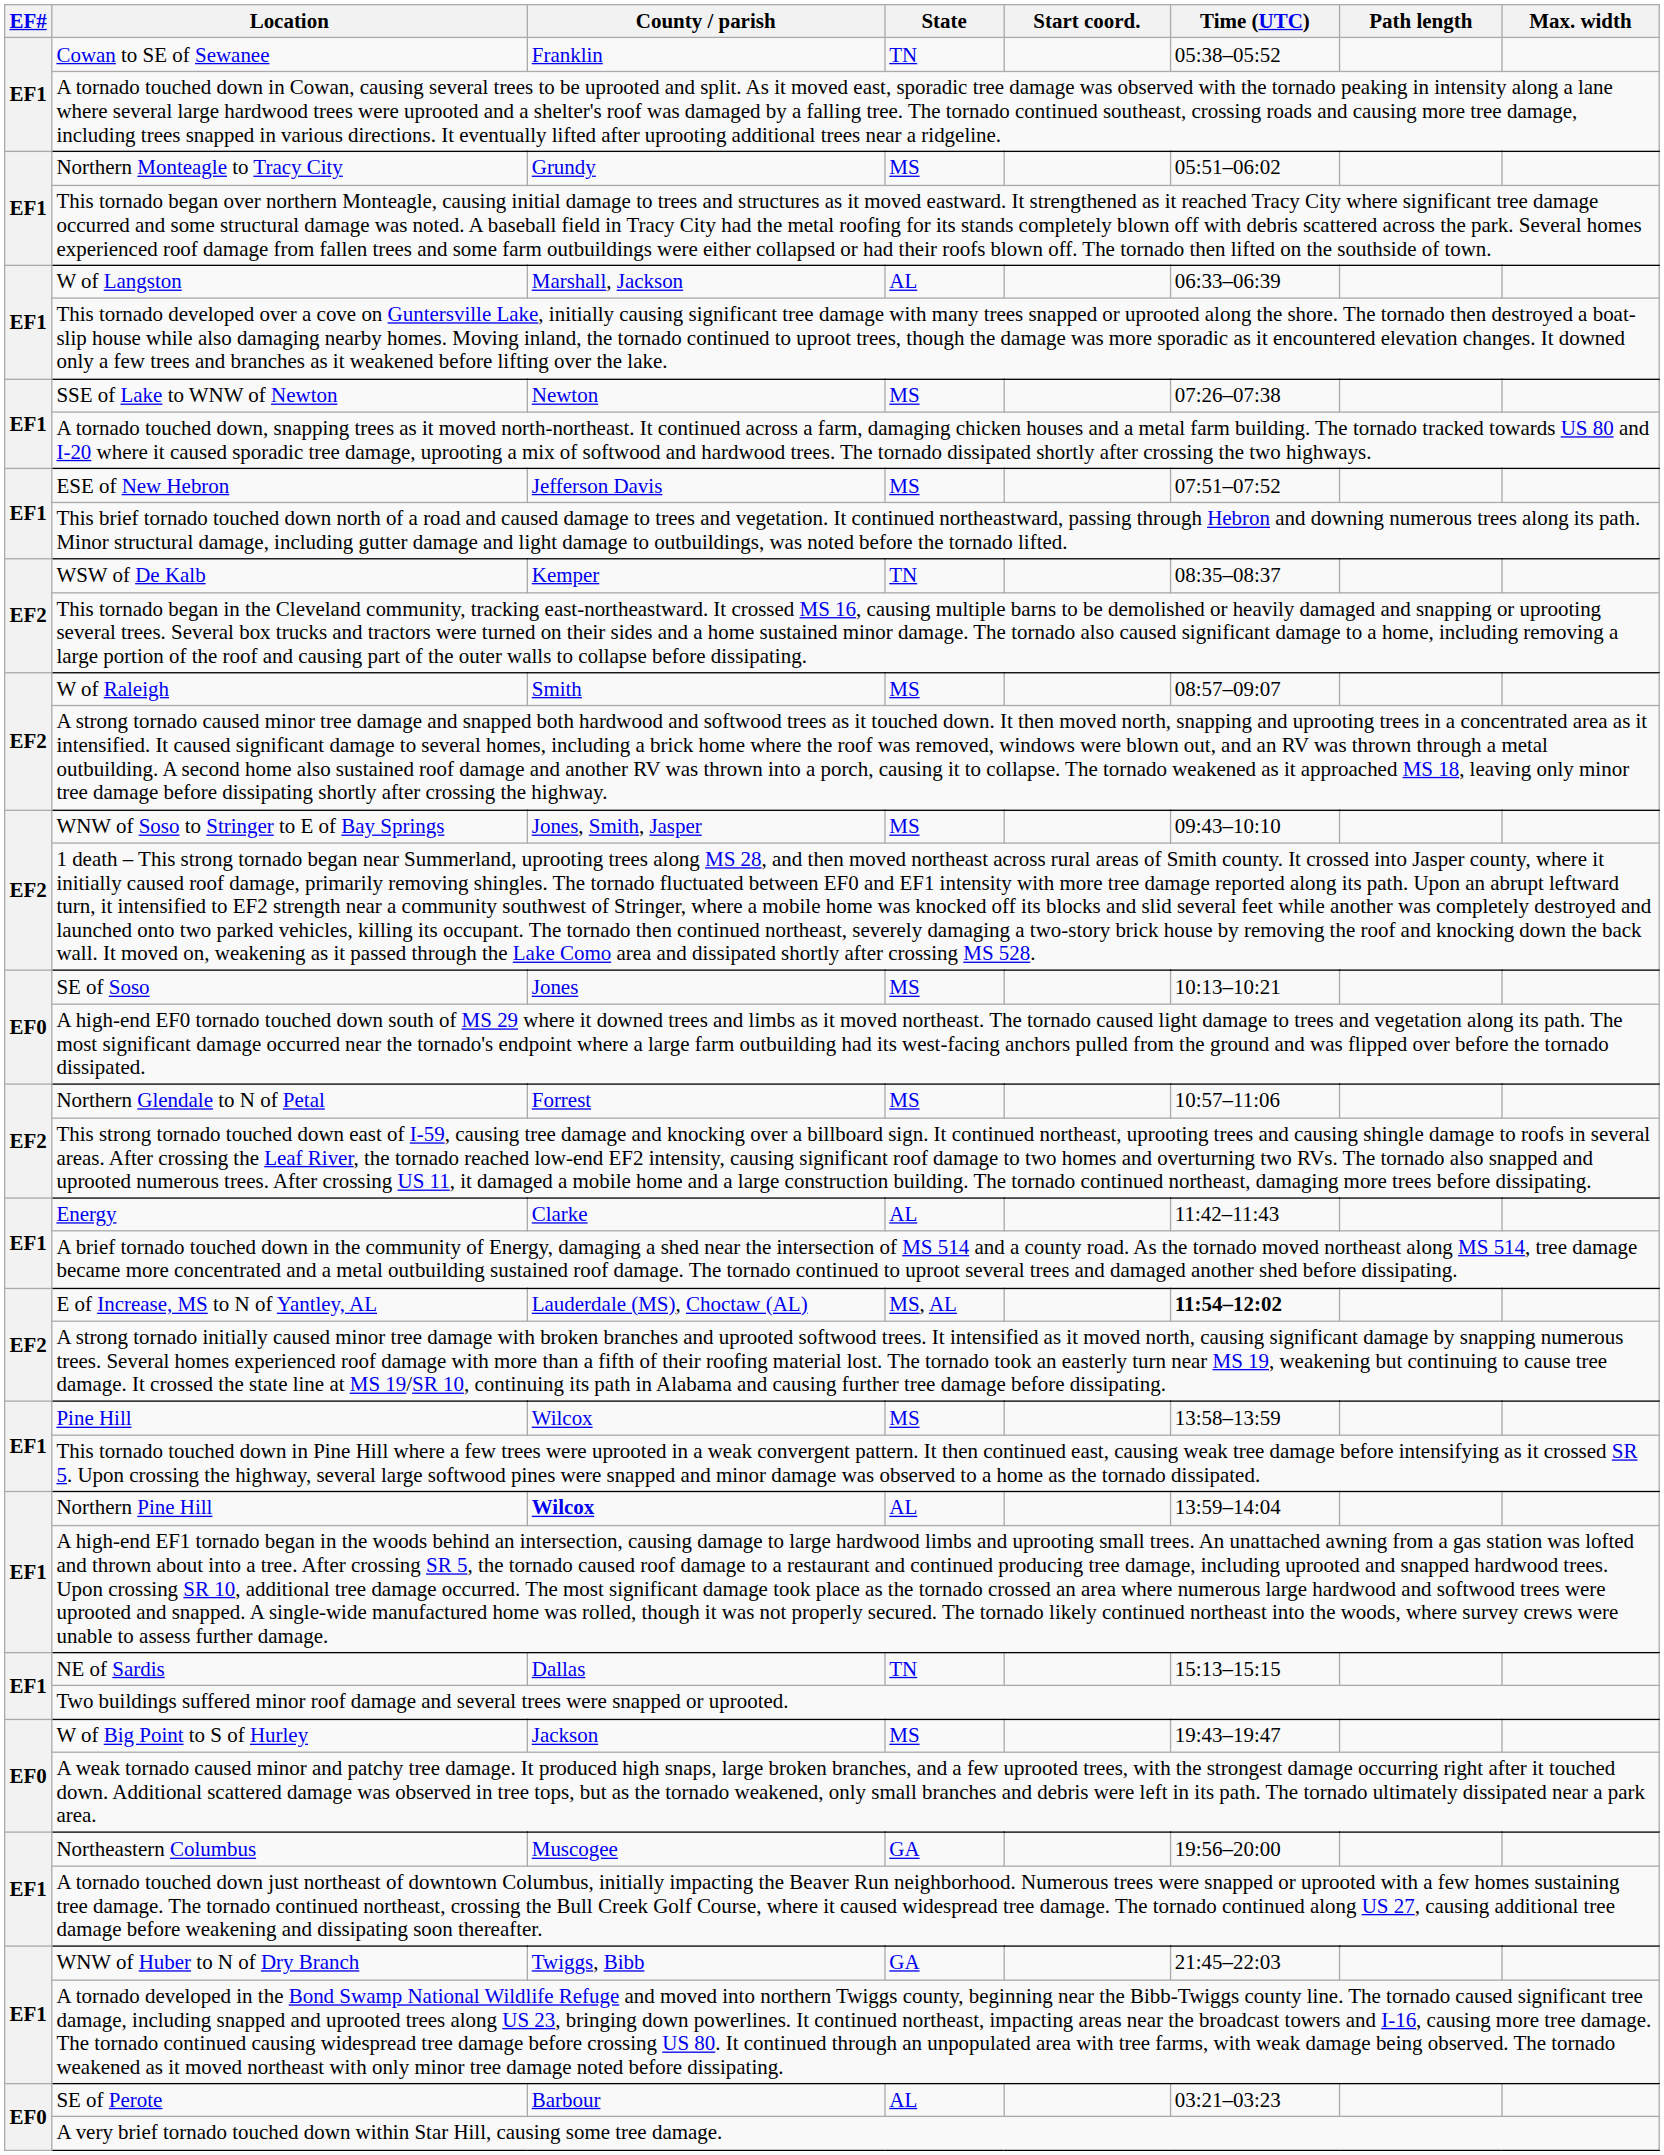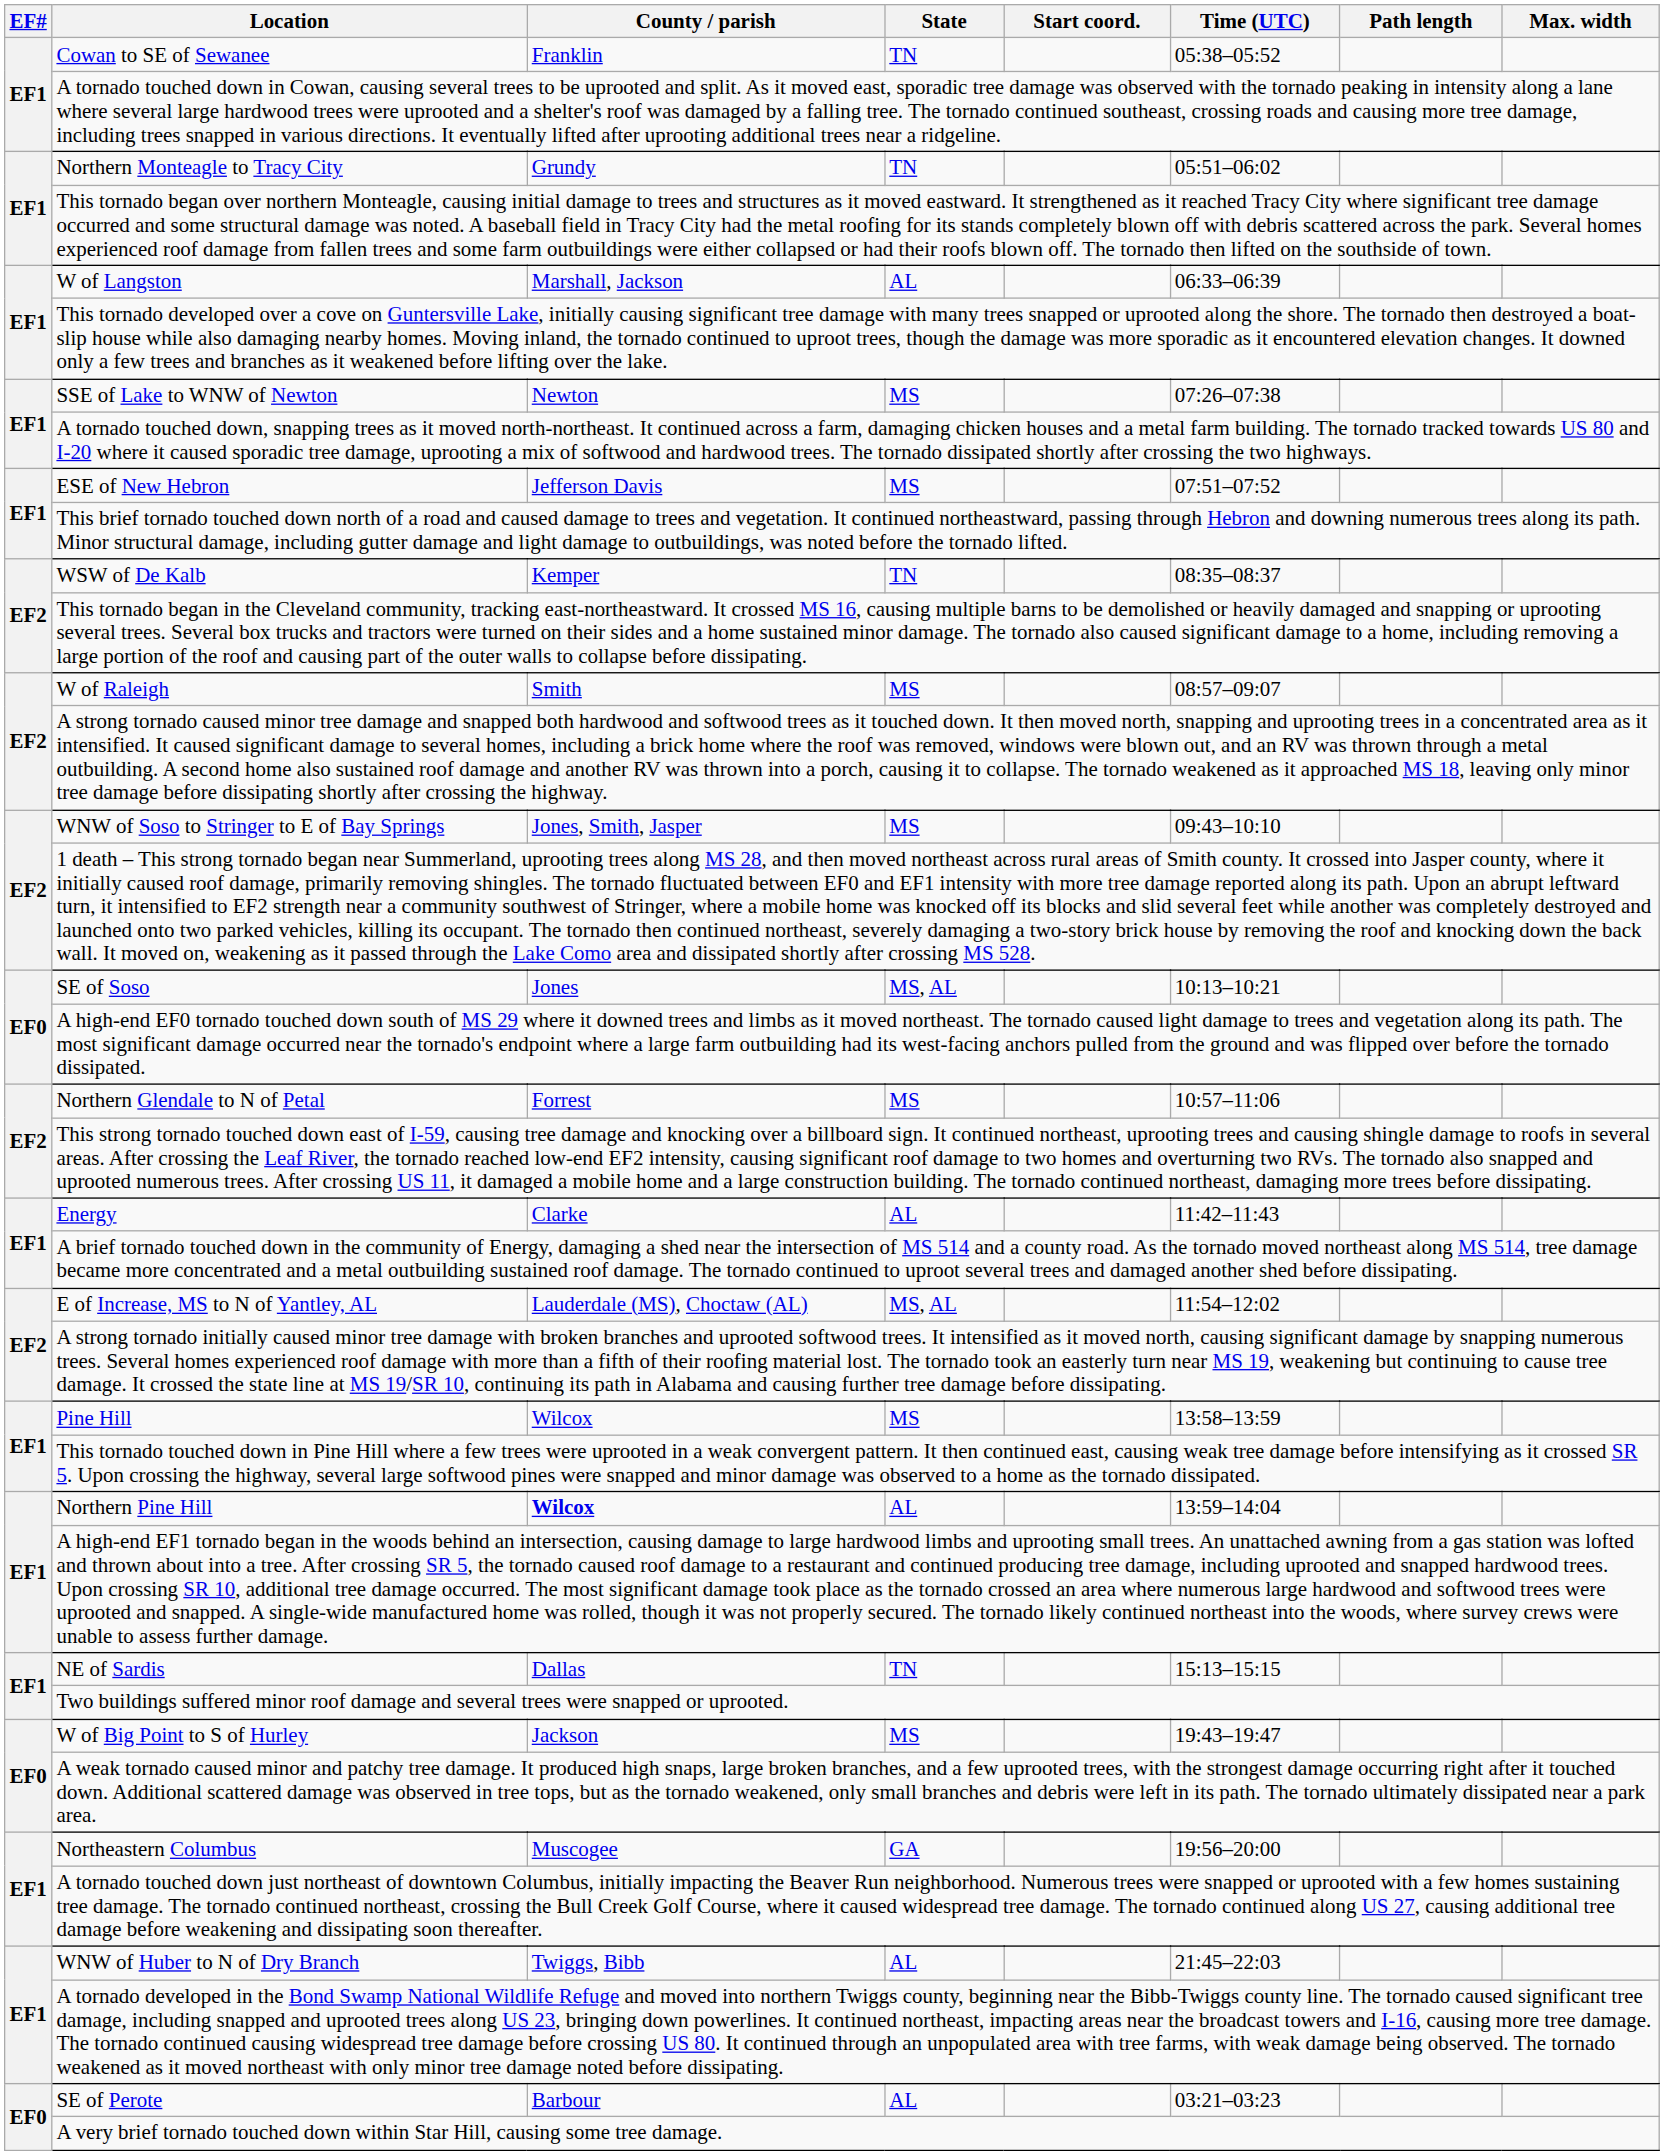Northern Monteagle to Tracy City | State: MS -> TN
SE of Soso | State: MS -> MS, AL
E of Increase, MS to N of Yantley, AL | Time (UTC): bold -> normal
WNW of Huber to N of Dry Branch | State: GA -> AL
